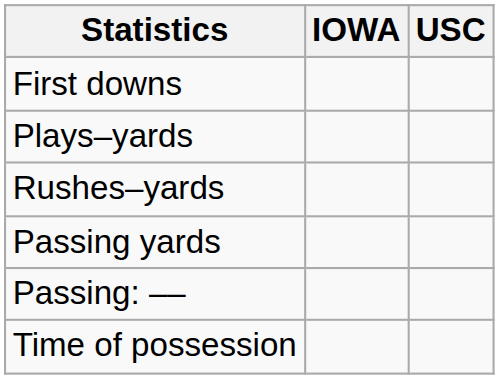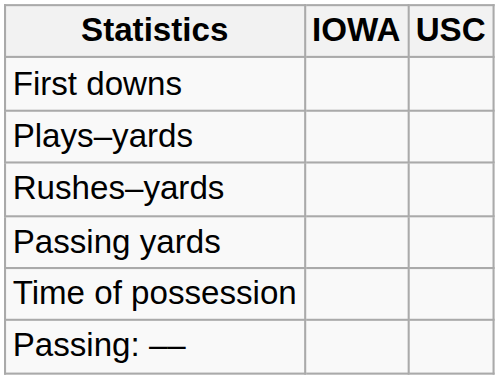rows swapped: Passing: –– <-> Time of possession
